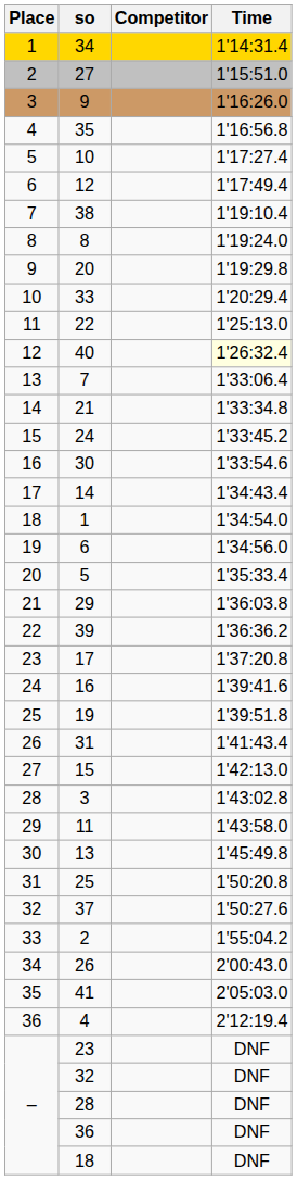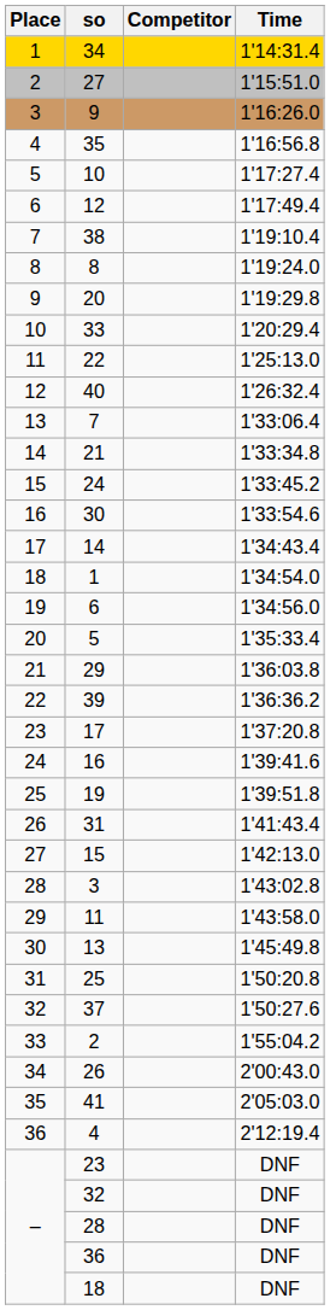40 | Time: lightyellow background -> no background
